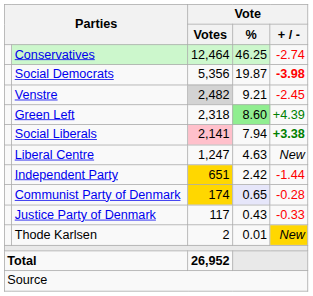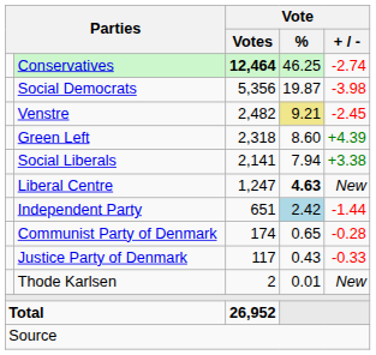Conservatives | Vote / Votes: normal -> bold
Social Democrats | Vote / + / -: bold -> normal
Venstre | Vote / Votes: lightgrey background -> no background
Venstre | Vote / %: no background -> khaki background
Green Left | Vote / %: lightgreen background -> no background
Social Liberals | Vote / Votes: pink background -> no background
Social Liberals | Vote / + / -: bold -> normal
Liberal Centre | Vote / %: normal -> bold
Independent Party | Vote / Votes: gold background -> no background
Independent Party | Vote / %: no background -> lightblue background
Communist Party of Denmark | Vote / Votes: gold background -> no background
Communist Party of Denmark | Vote / %: lavender background -> no background
Thode Karlsen | Vote / + / -: gold background -> no background
